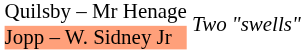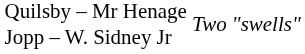Jopp – W. Sidney Jr | column 1: lightsalmon background -> no background
